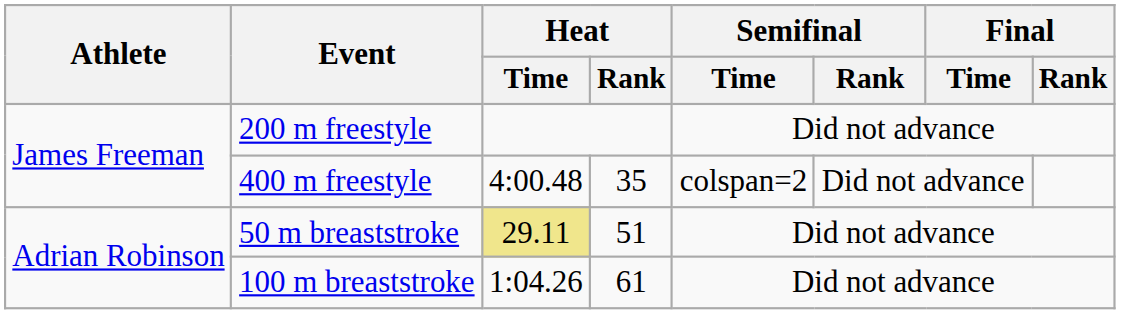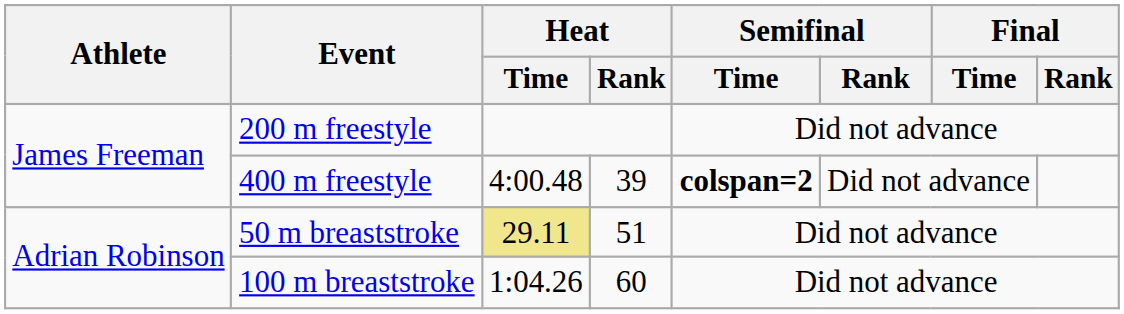400 m freestyle | Heat / Rank: 35 -> 39
400 m freestyle | Semifinal / Time: normal -> bold
100 m breaststroke | Heat / Rank: 61 -> 60
